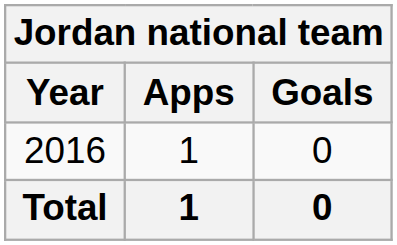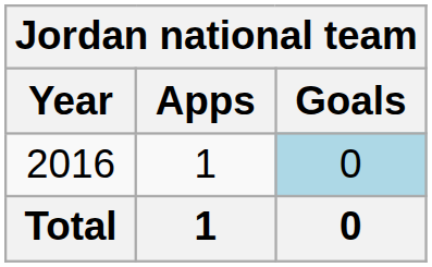2016 | Goals: no background -> lightblue background
